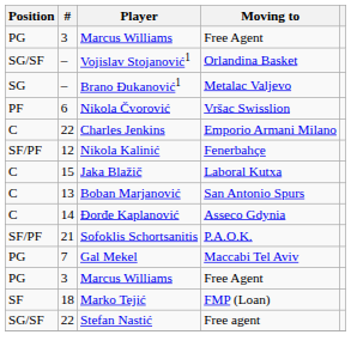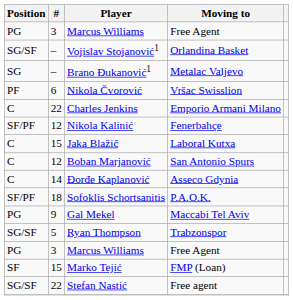Boban Marjanović | #: 13 -> 12
Sofoklis Schortsanitis | #: 21 -> 18
Gal Mekel | #: 7 -> 9
+ row: SG/SF | 5 | Ryan Thompson | Trabzonspor
Marko Tejić | #: 18 -> 15
